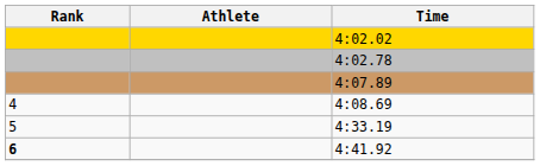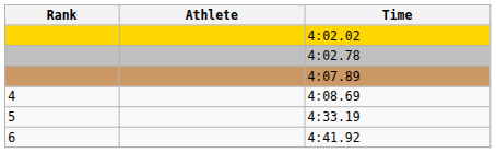4:41.92 | Rank: bold -> normal
